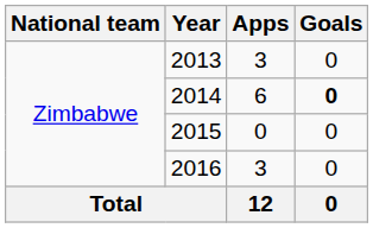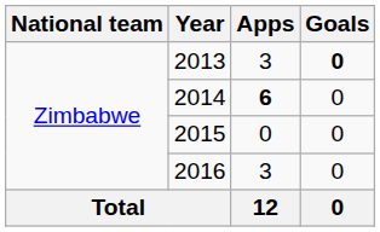2013 | Goals: normal -> bold
2014 | Apps: normal -> bold
2014 | Goals: bold -> normal
